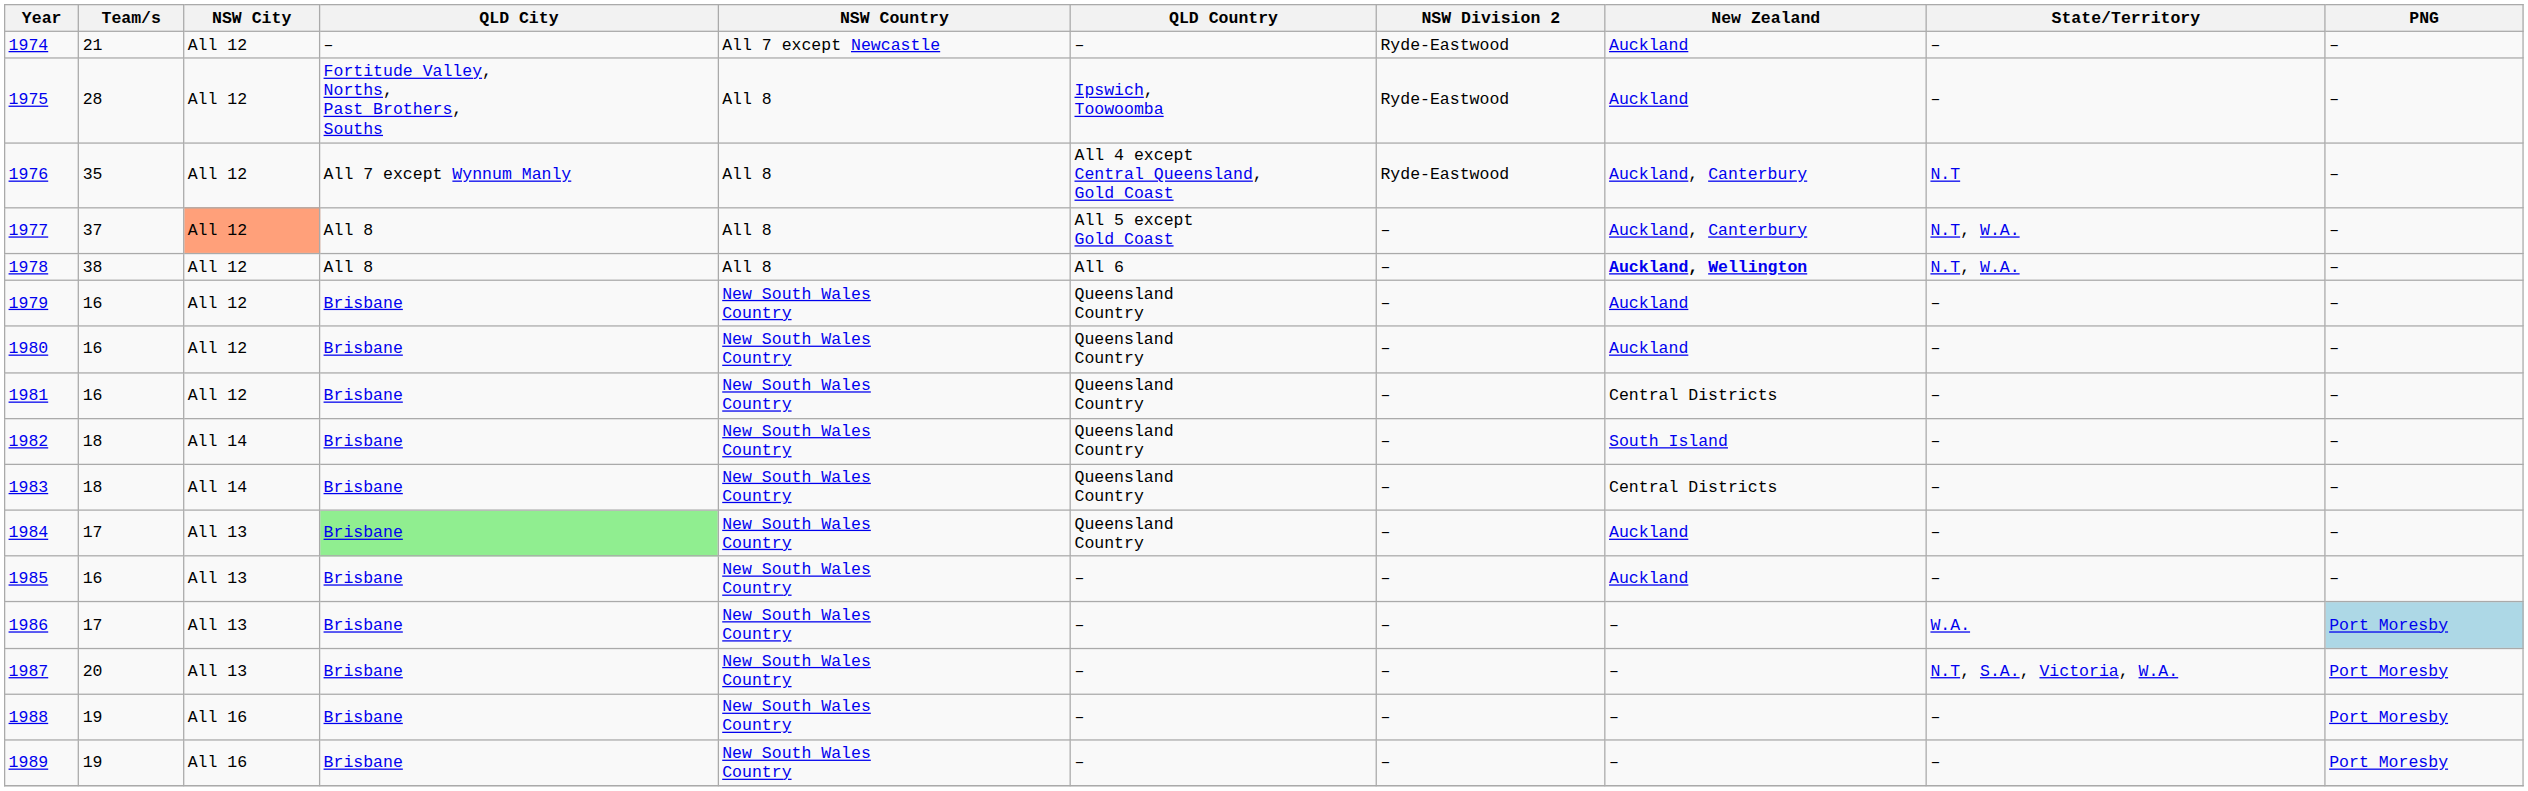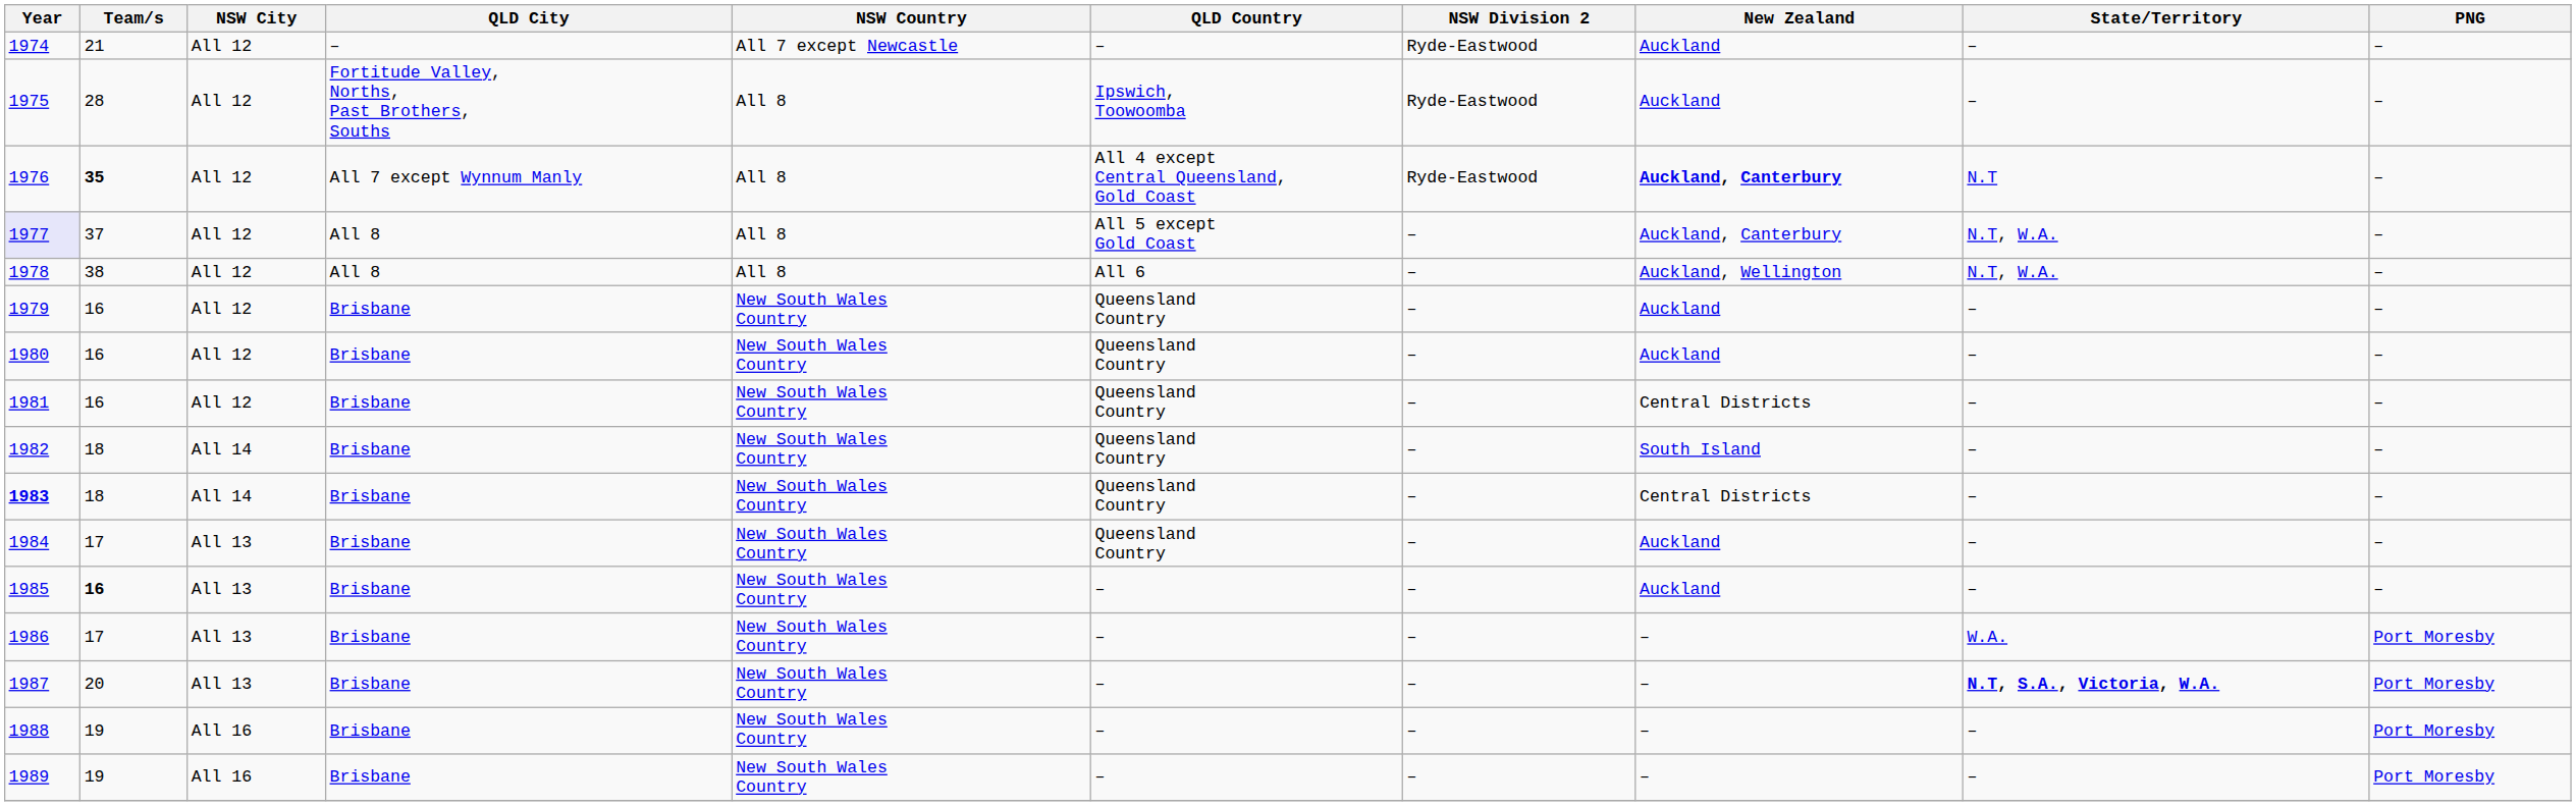row 4 | Team/s: normal -> bold
row 4 | New Zealand: normal -> bold
row 5 | Year: no background -> lavender background
row 5 | NSW City: lightsalmon background -> no background
row 6 | New Zealand: bold -> normal
row 11 | Year: normal -> bold
row 12 | QLD City: lightgreen background -> no background
row 13 | Team/s: normal -> bold
row 14 | PNG: lightblue background -> no background
row 15 | State/Territory: normal -> bold
